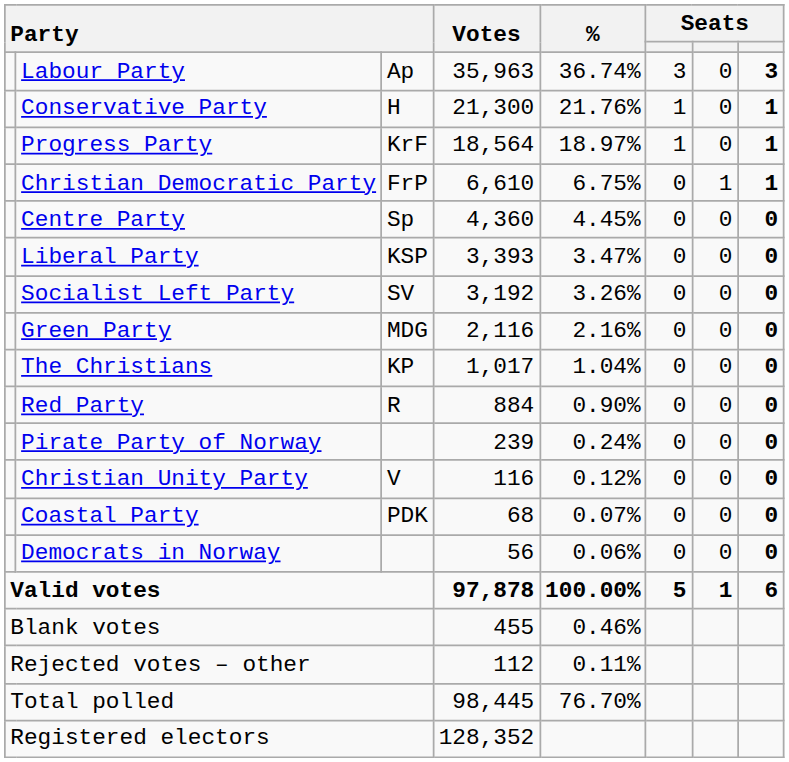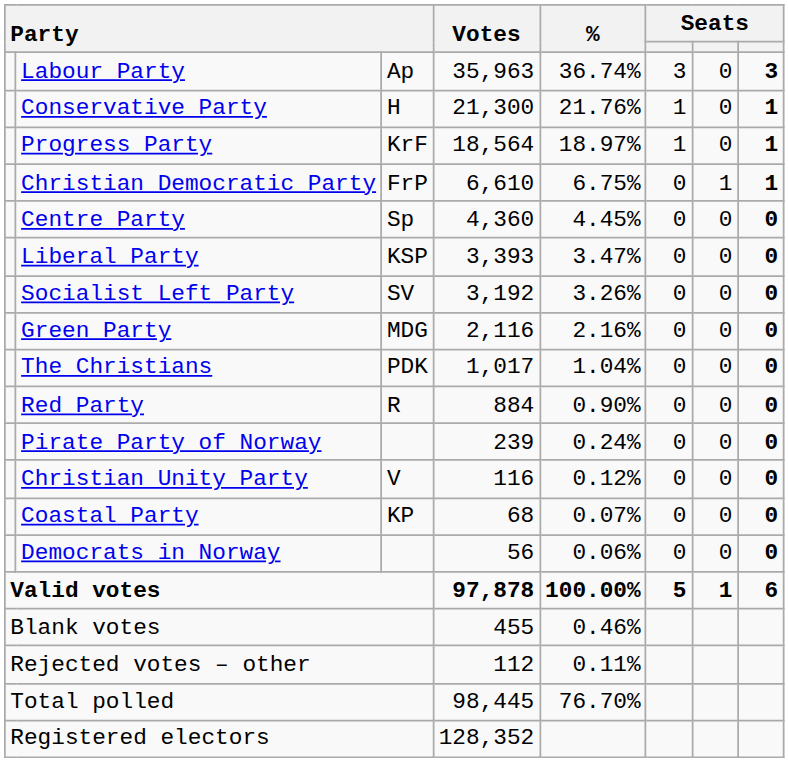The Christians | column 3: KP -> PDK
Coastal Party | column 3: PDK -> KP
